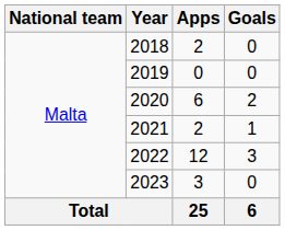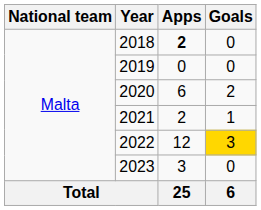2018 | Apps: normal -> bold
2022 | Goals: no background -> gold background
